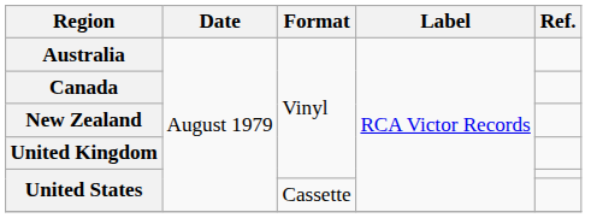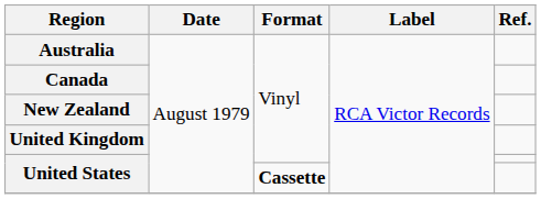United States / Cassette | Format: normal -> bold
